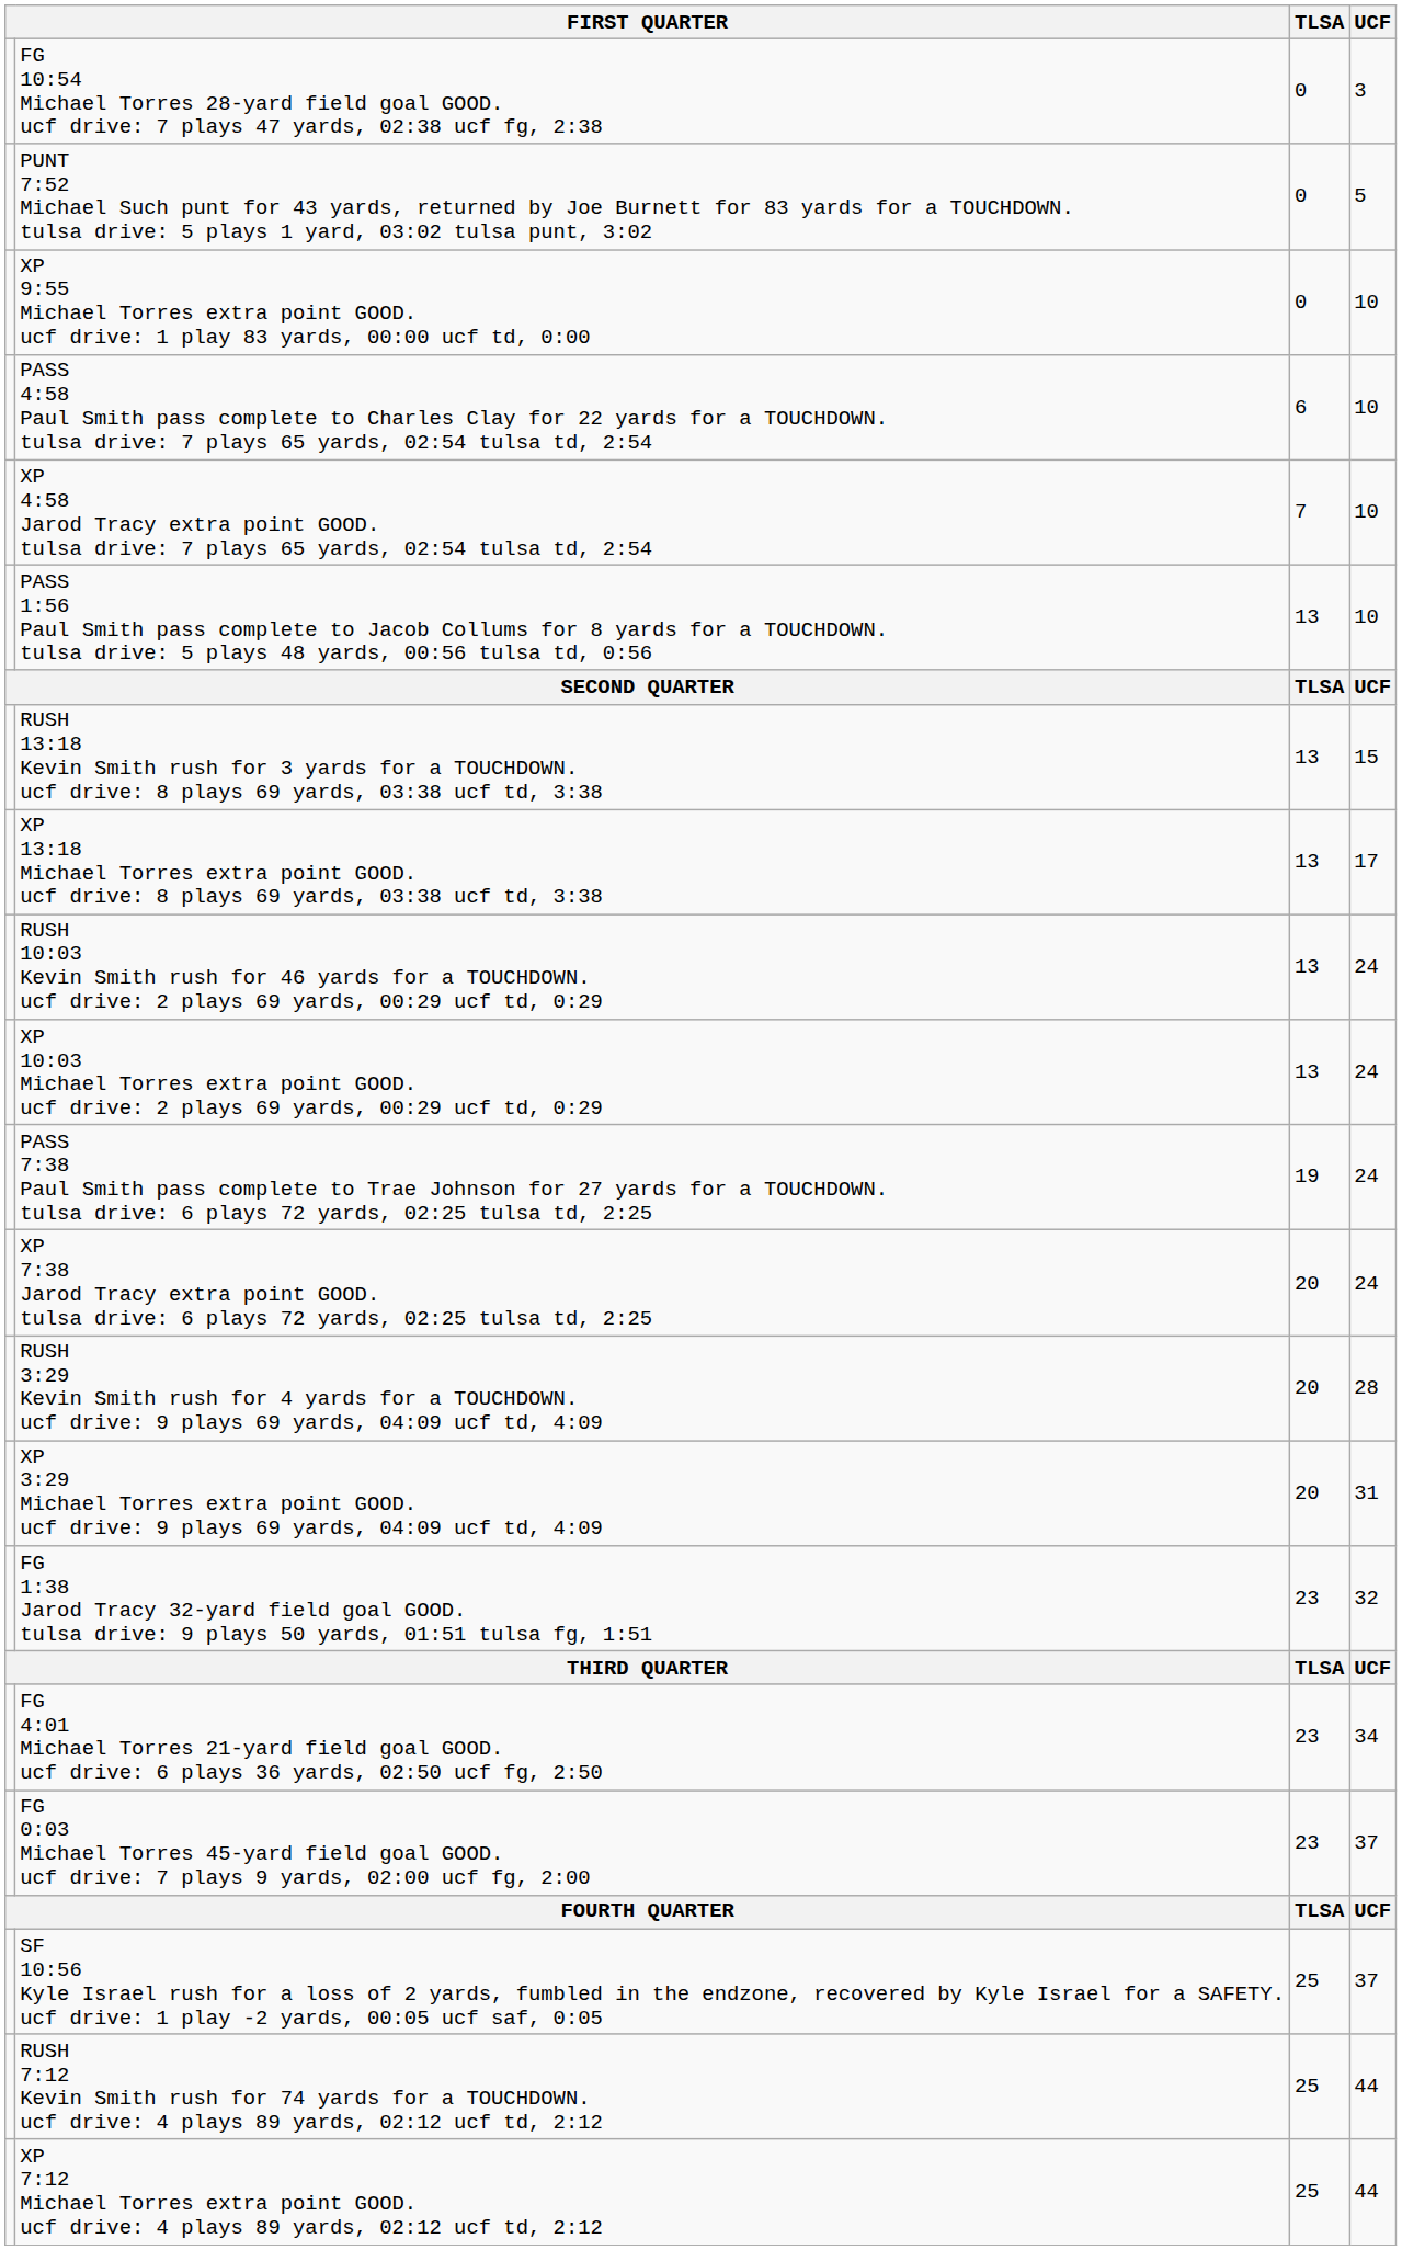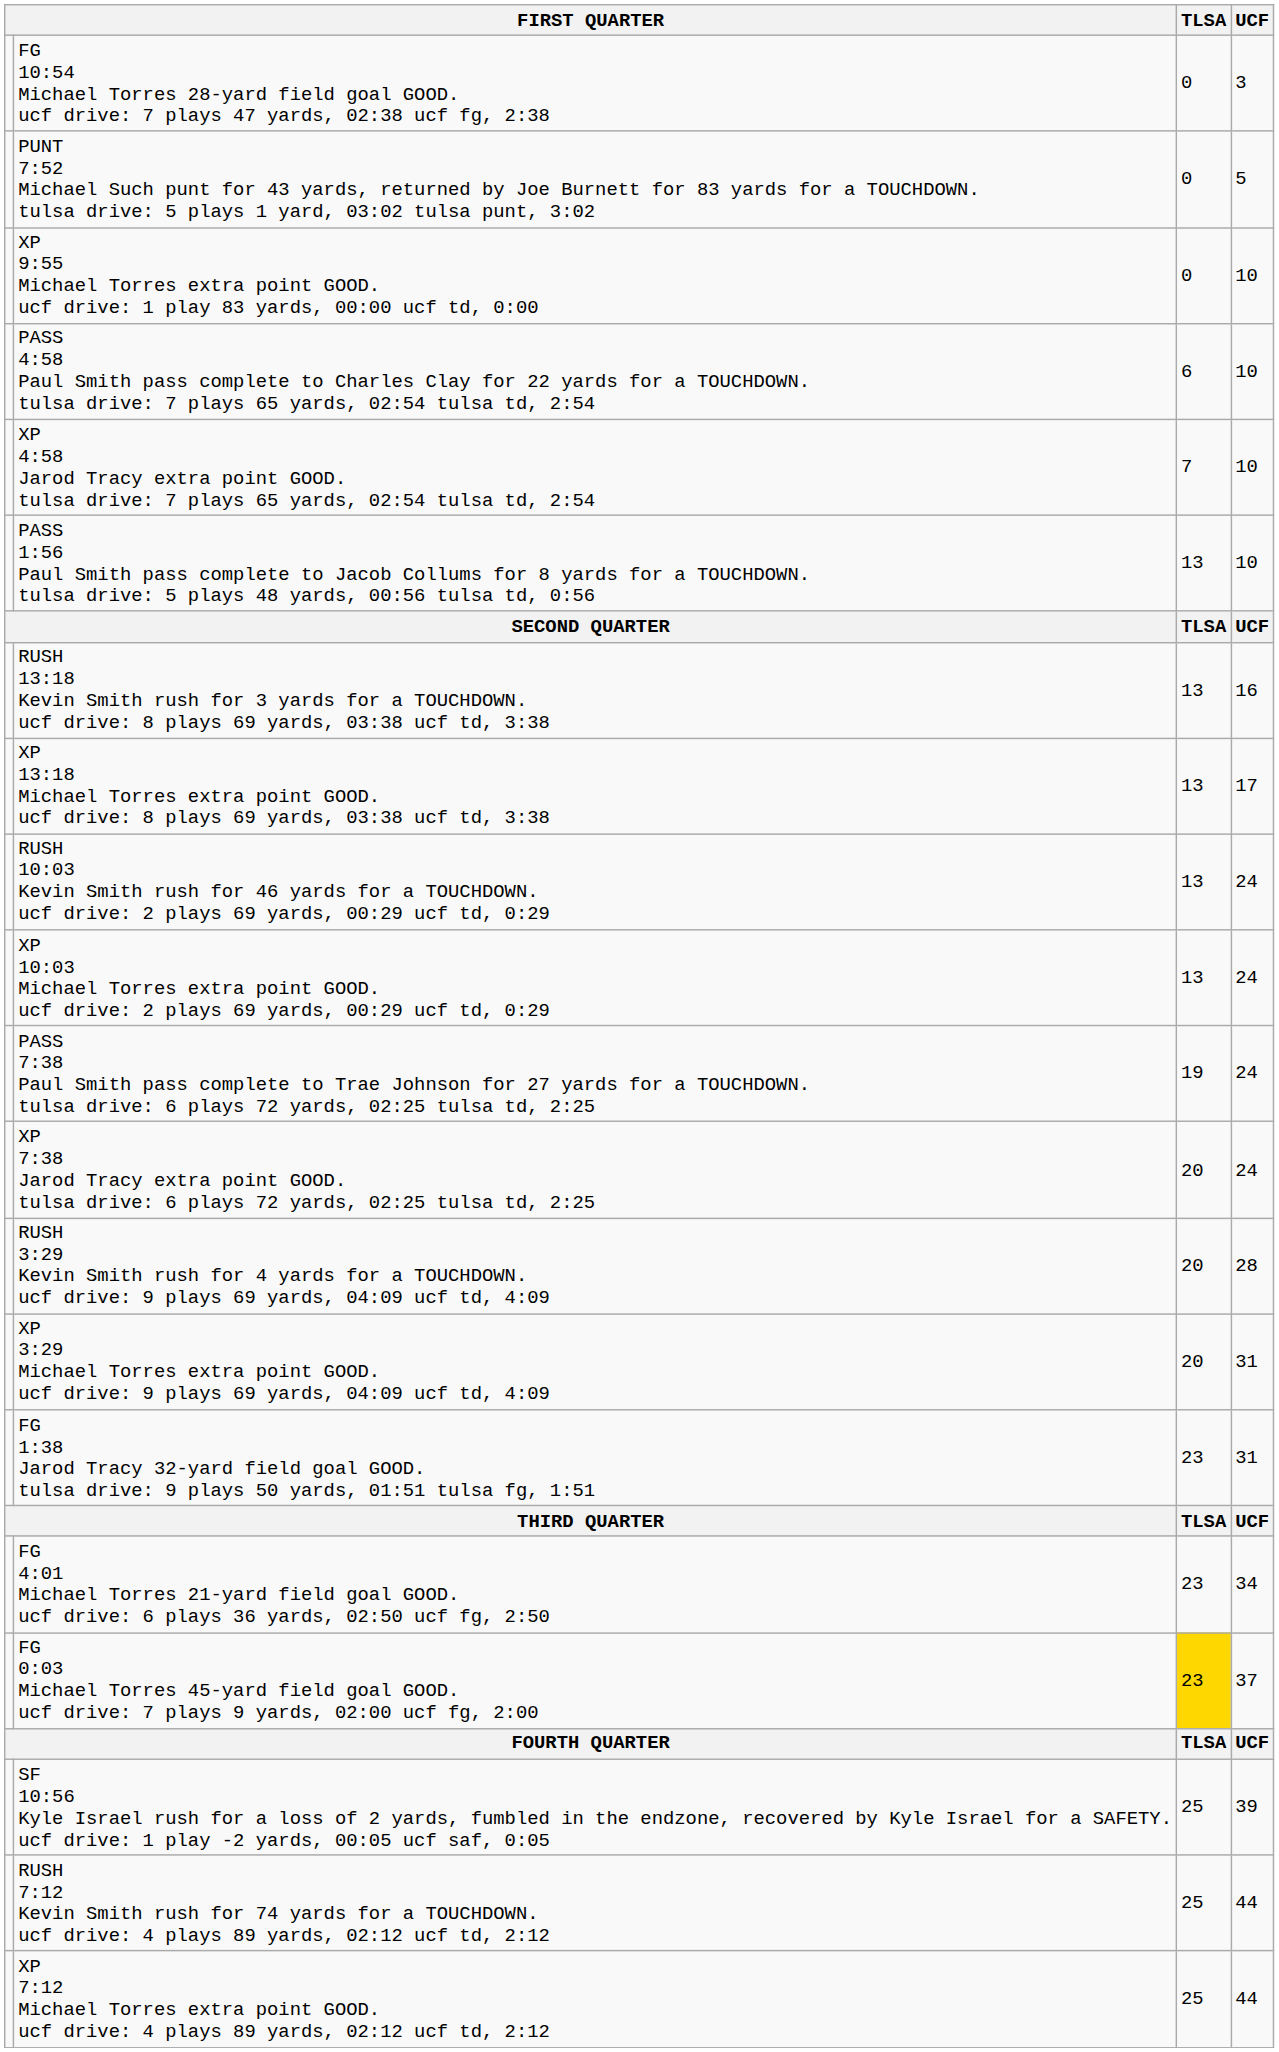row 9 | UCF: 15 -> 16
row 17 | UCF: 32 -> 31
row 20 | TLSA: no background -> gold background
row 22 | UCF: 37 -> 39
